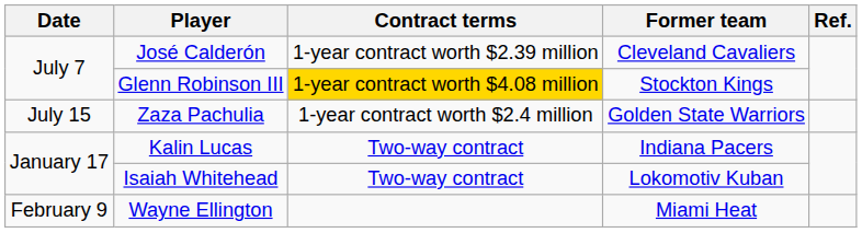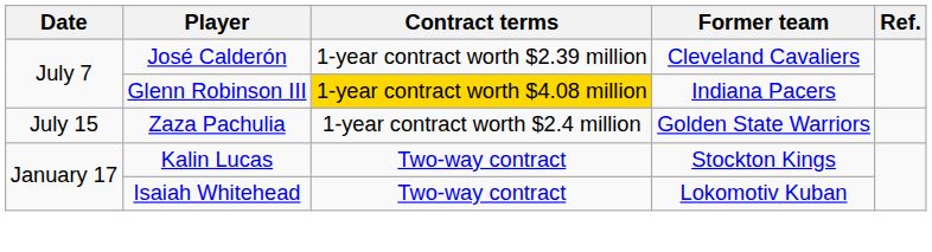Glenn Robinson III | Former team: Stockton Kings -> Indiana Pacers
Kalin Lucas | Former team: Indiana Pacers -> Stockton Kings
- row: February 9 | Wayne Ellington | Miami Heat
